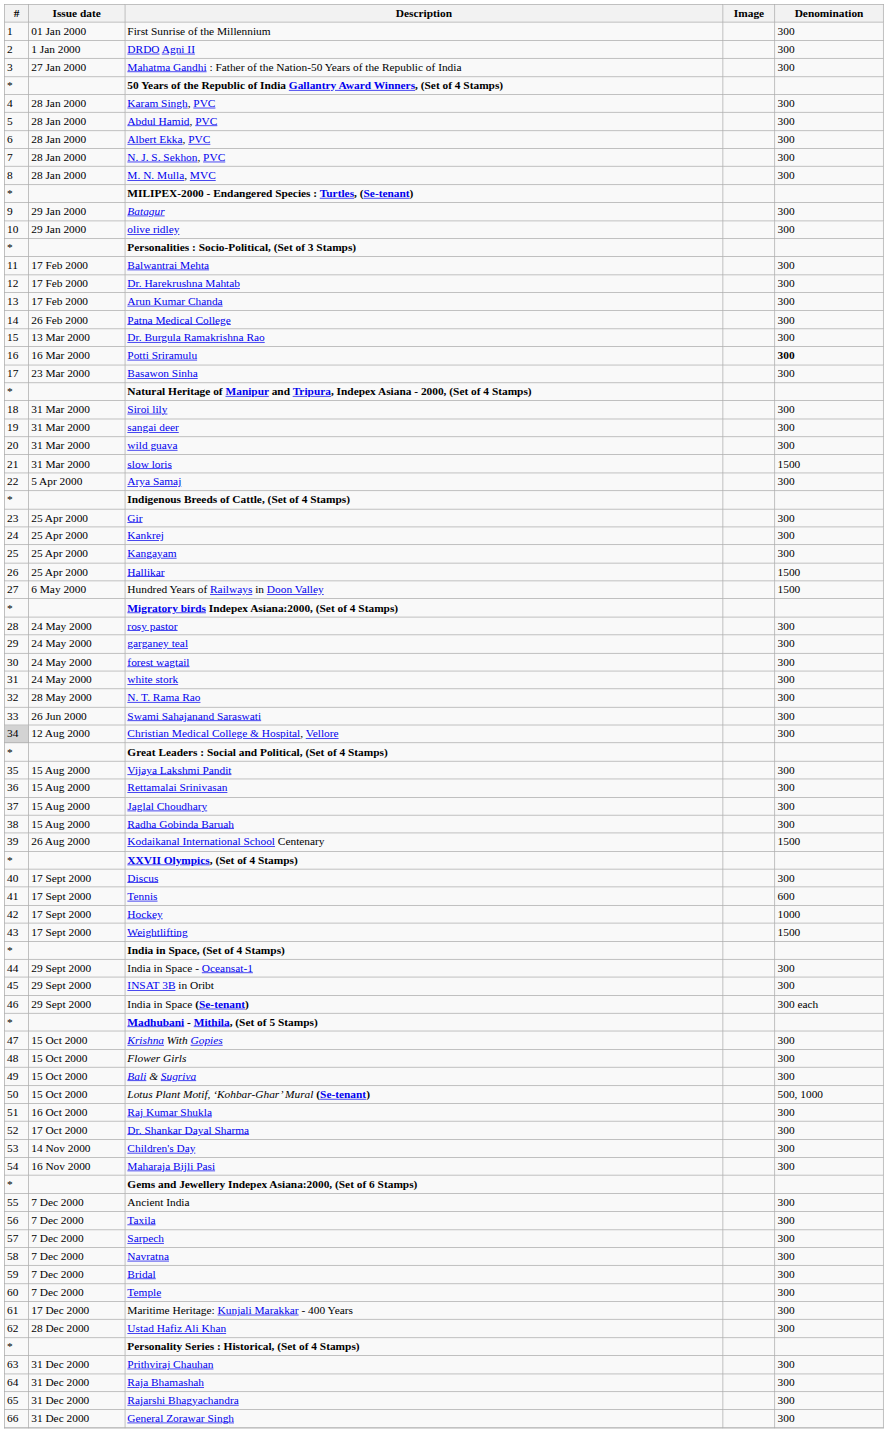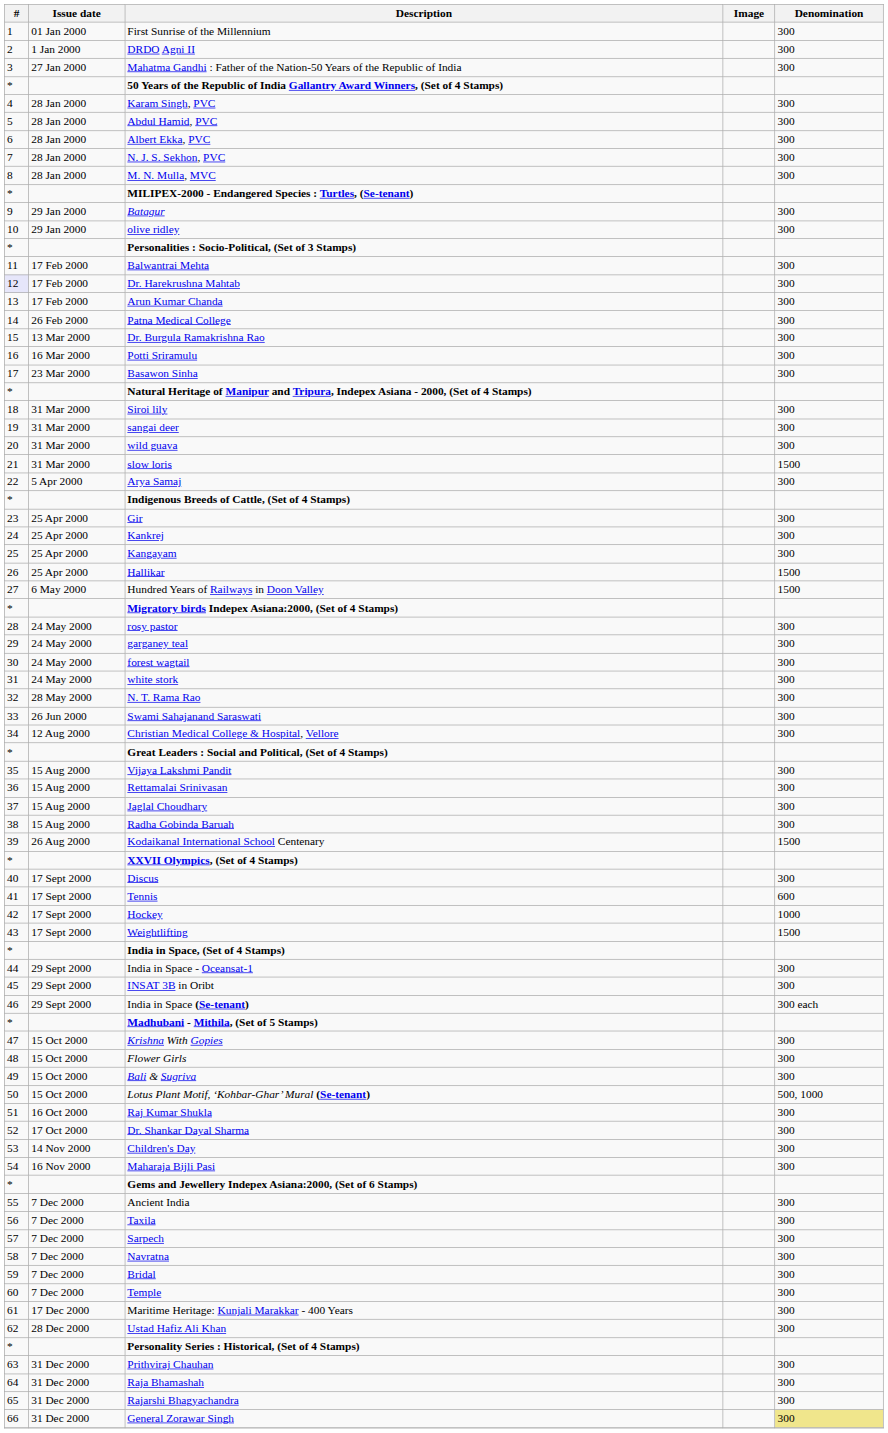Dr. Harekrushna Mahtab | #: no background -> lavender background
Potti Sriramulu | Denomination: bold -> normal
Christian Medical College & Hospital, Vellore | #: lightgrey background -> no background
General Zorawar Singh | Denomination: no background -> khaki background
